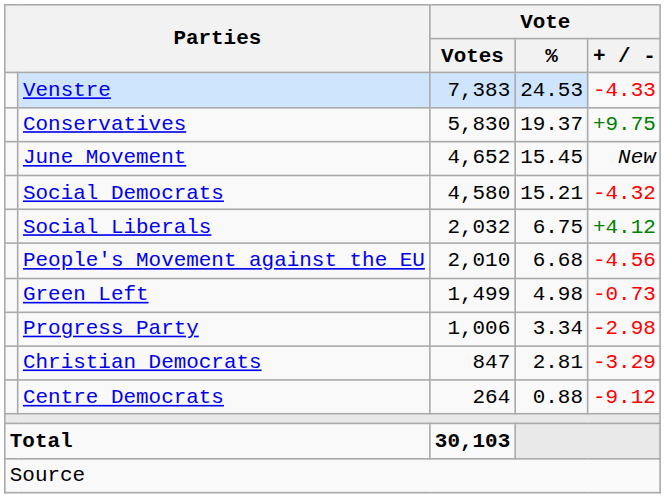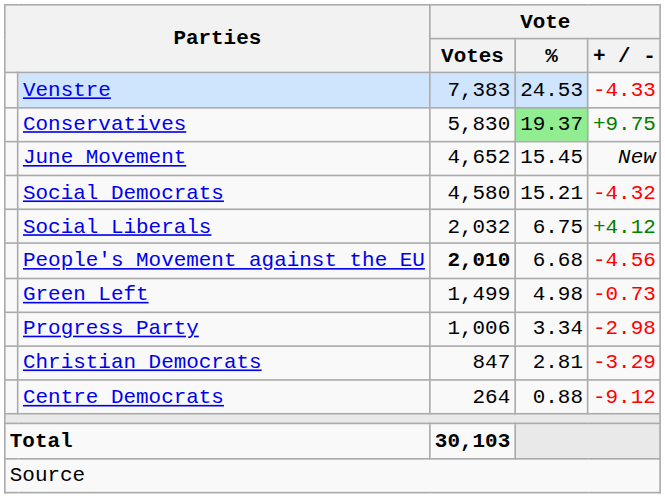Conservatives | Vote / %: no background -> lightgreen background
People's Movement against the EU | Vote / Votes: normal -> bold
